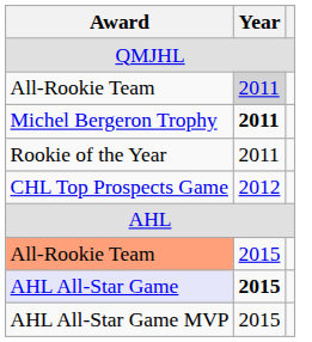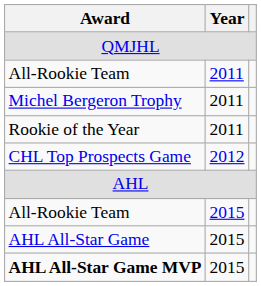All-Rookie Team / 2011 | Year: lightgrey background -> no background
Michel Bergeron Trophy | Year: bold -> normal
All-Rookie Team / 2015 | Award: lightsalmon background -> no background
AHL All-Star Game | Award: lavender background -> no background
AHL All-Star Game | Year: bold -> normal
AHL All-Star Game MVP | Award: normal -> bold
